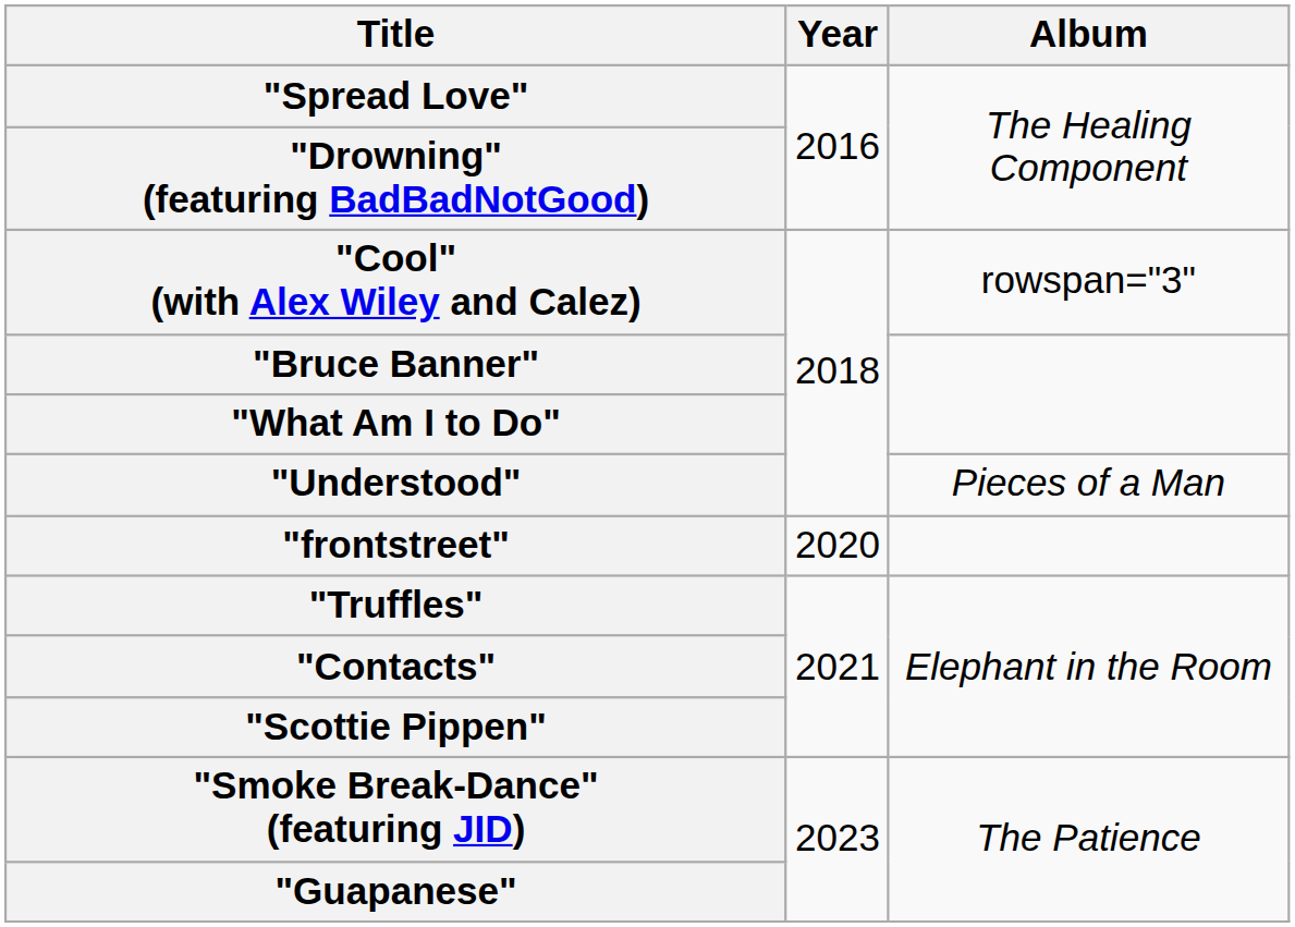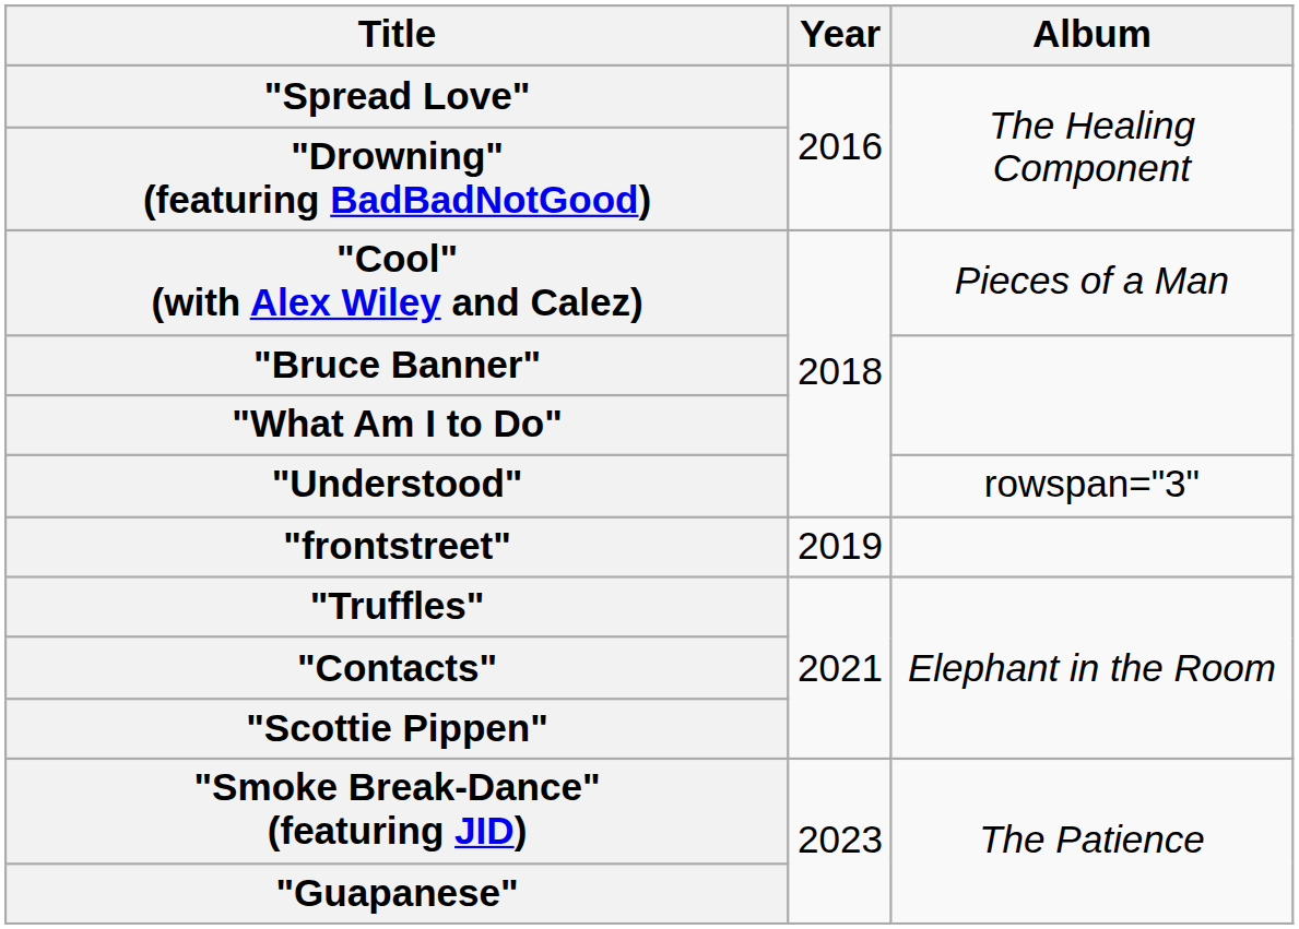"Cool" (with Alex Wiley and Calez) | Album: rowspan="3" -> Pieces of a Man
"Understood" | Album: Pieces of a Man -> rowspan="3"
"frontstreet" | Year: 2020 -> 2019
